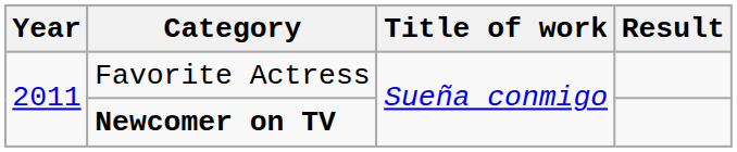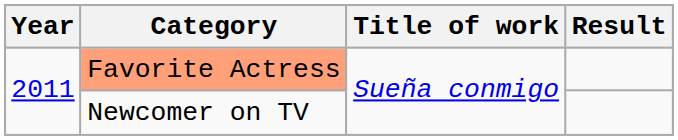Favorite Actress | Category: no background -> lightsalmon background
Newcomer on TV | Category: bold -> normal
